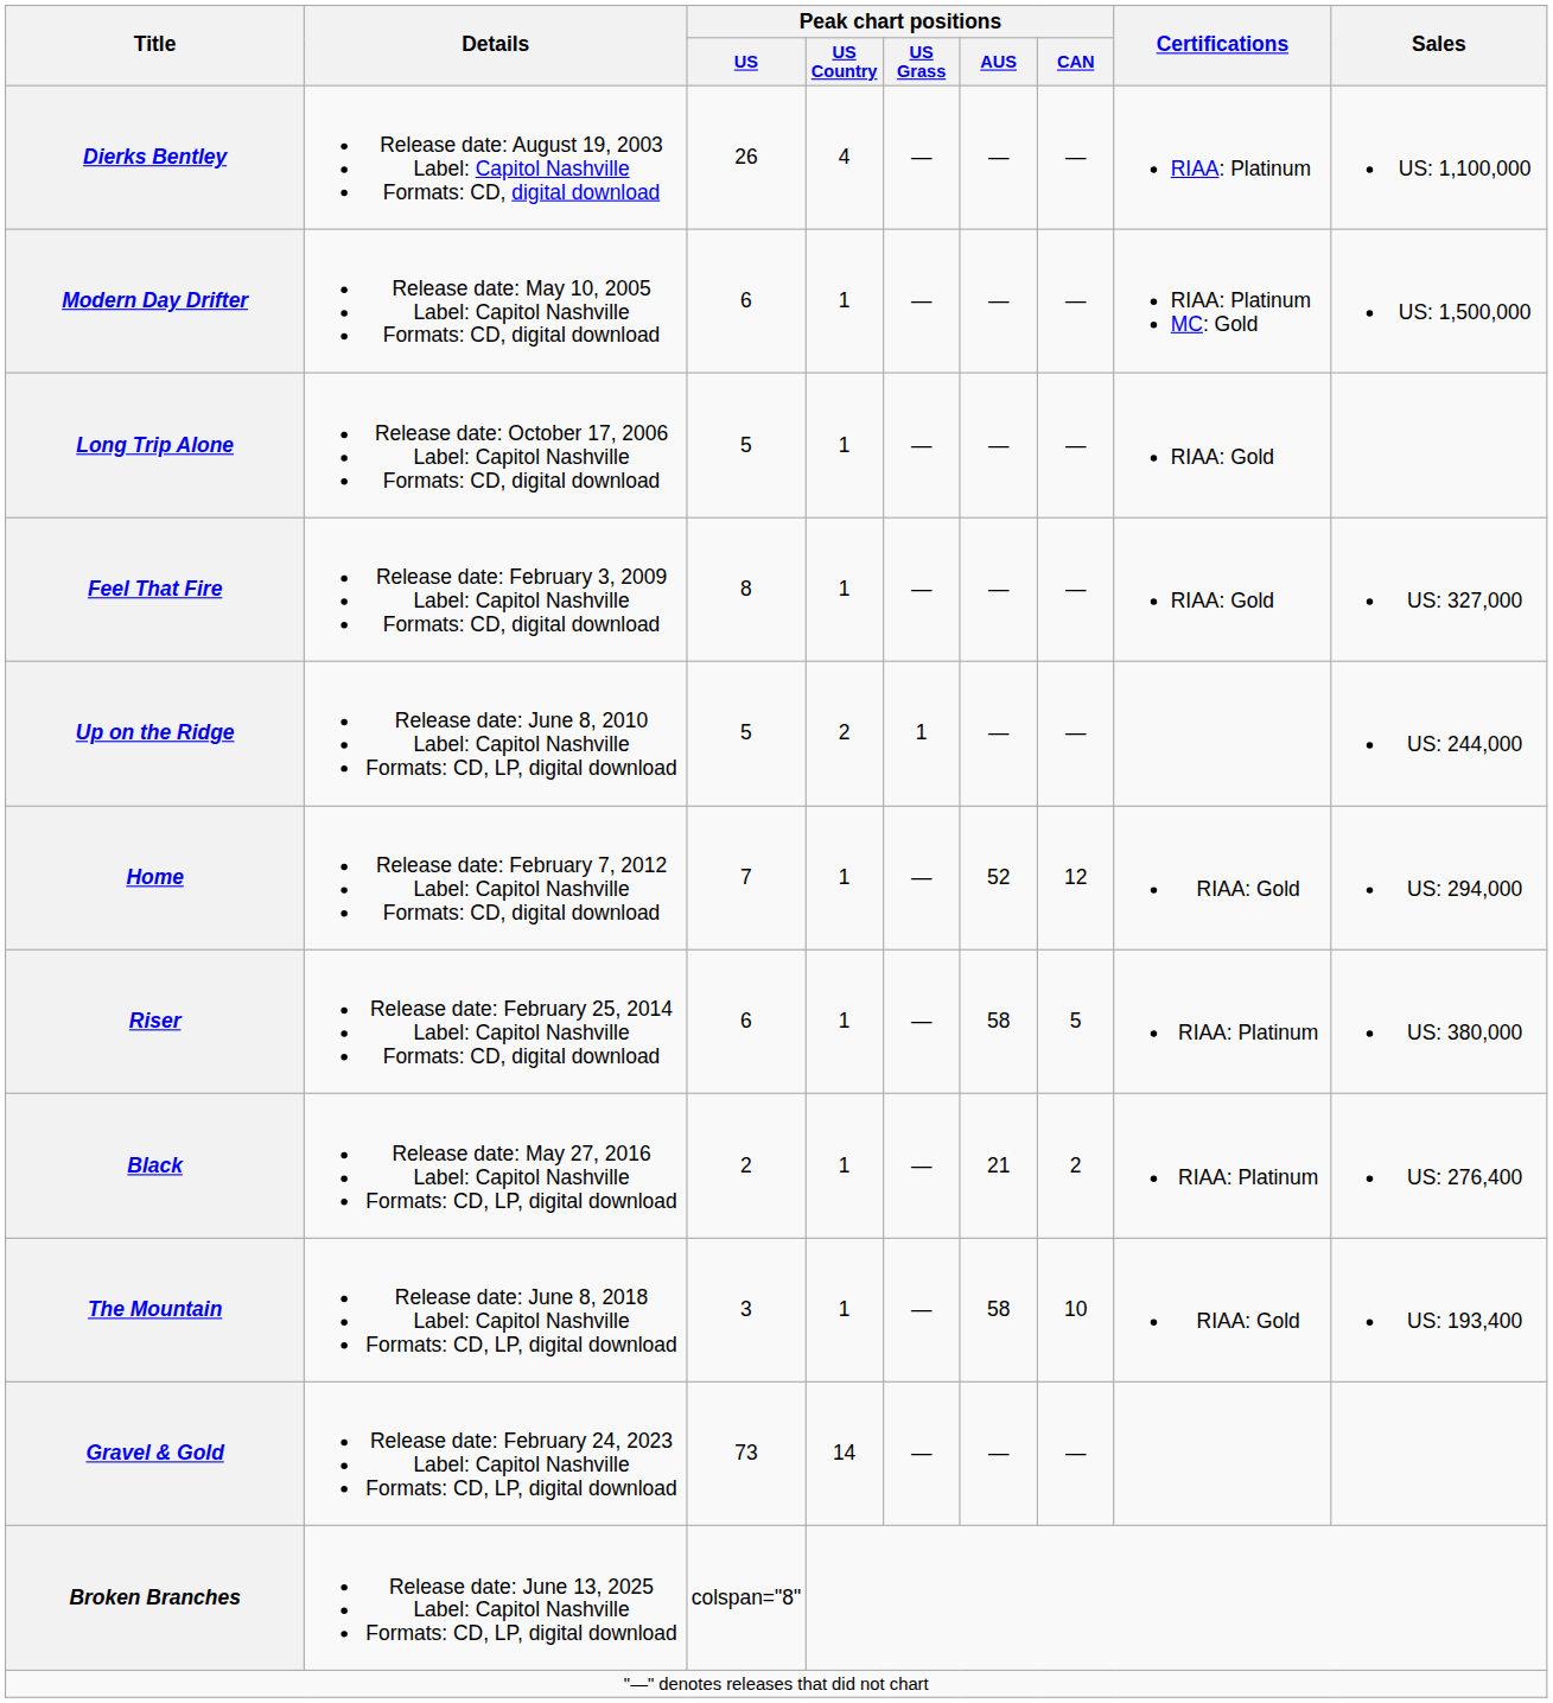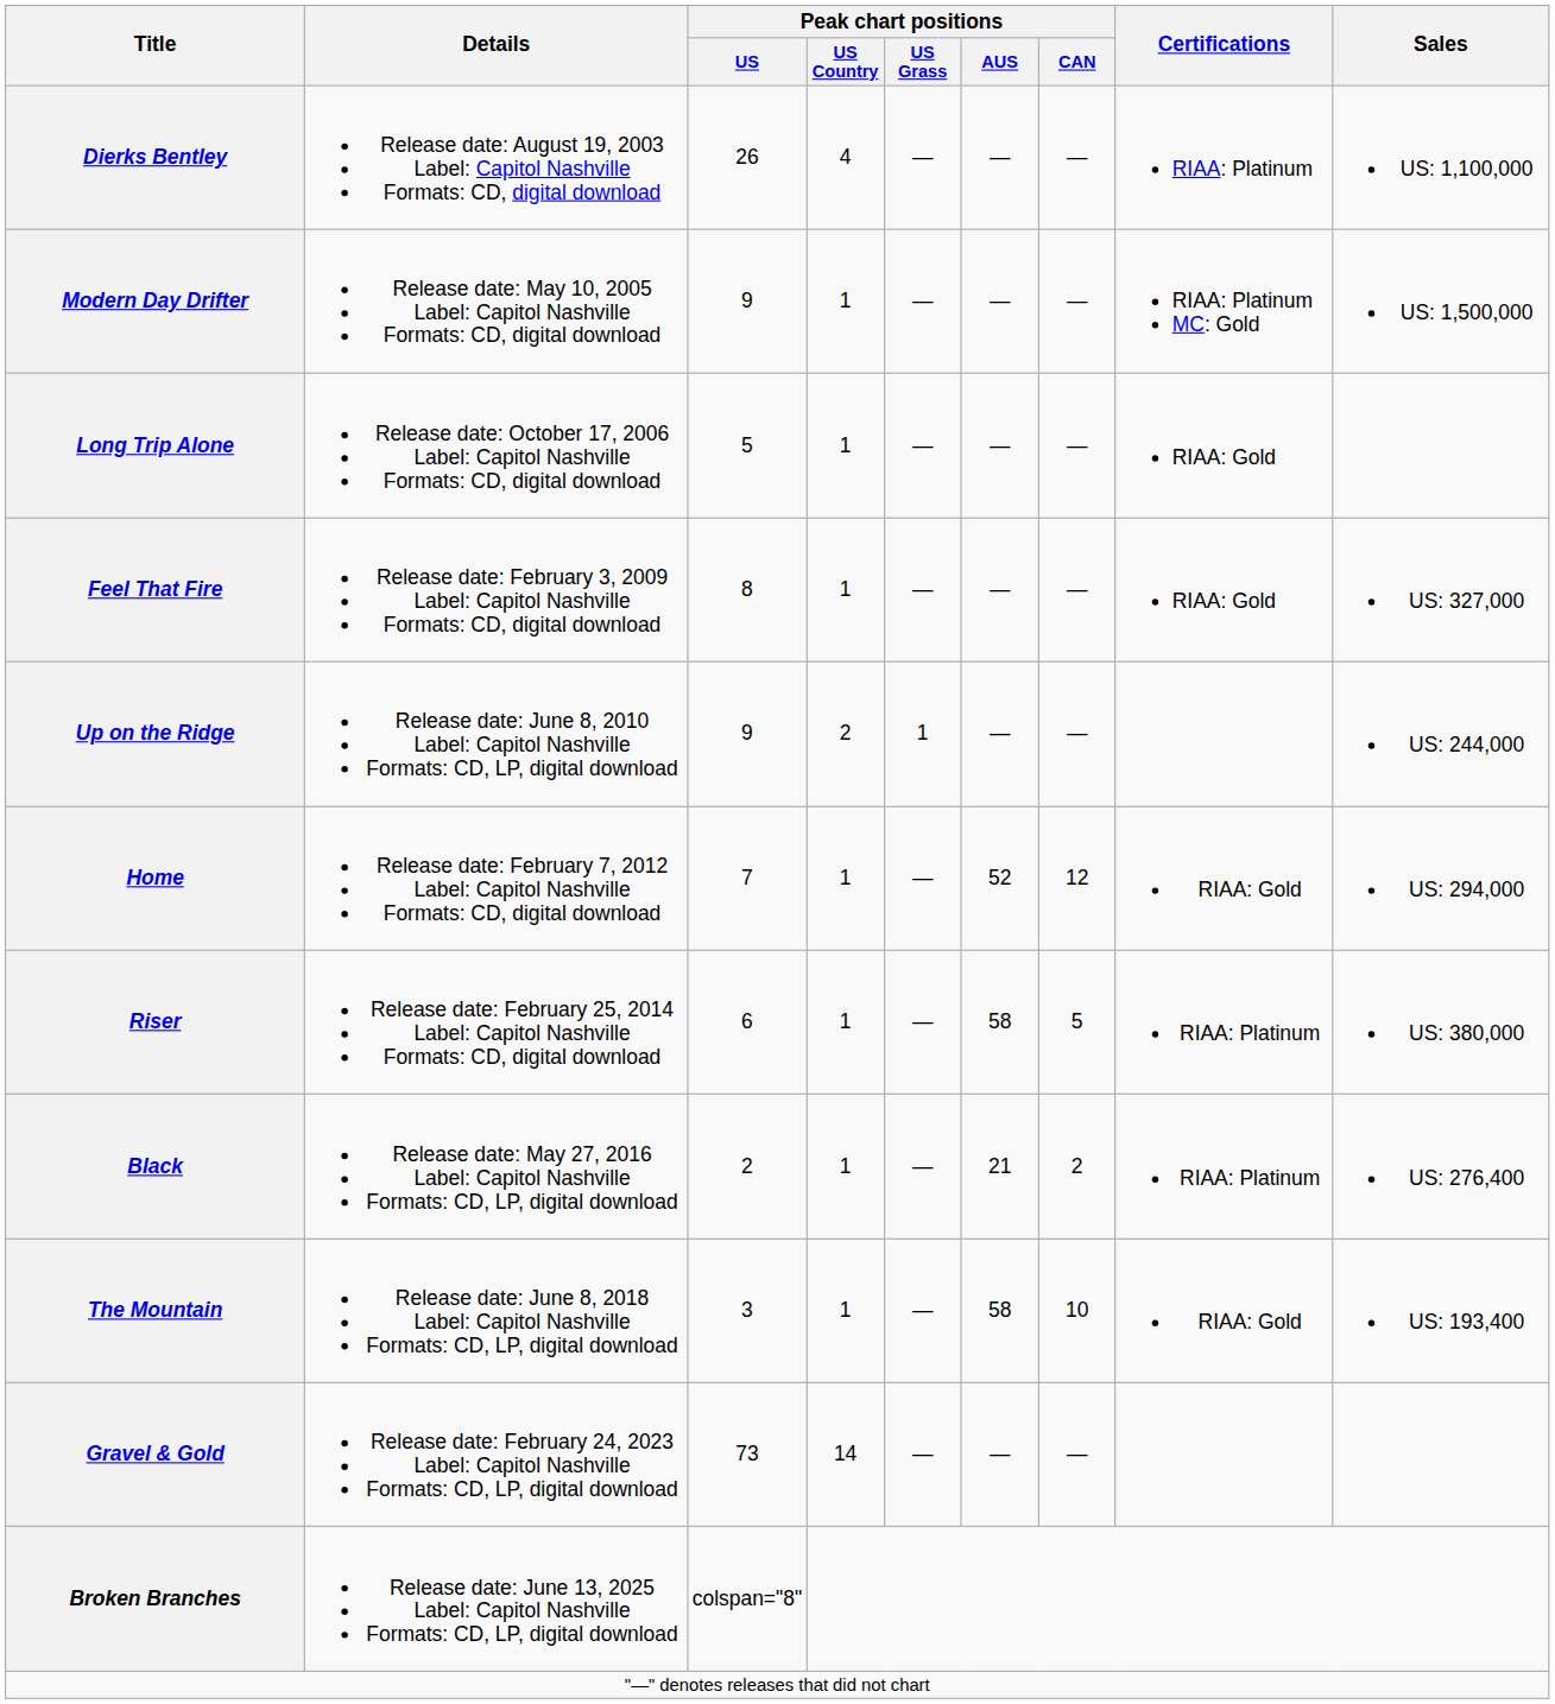Modern Day Drifter | Peak chart positions / US: 6 -> 9
Up on the Ridge | Peak chart positions / US: 5 -> 9
